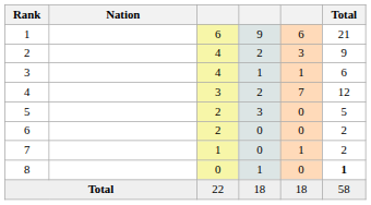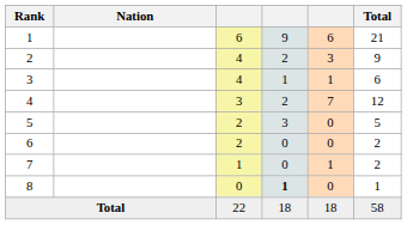8 | column 4: normal -> bold
8 | Total: bold -> normal
